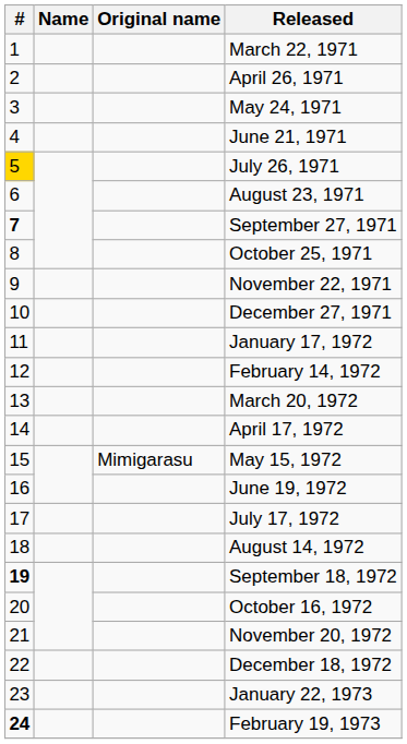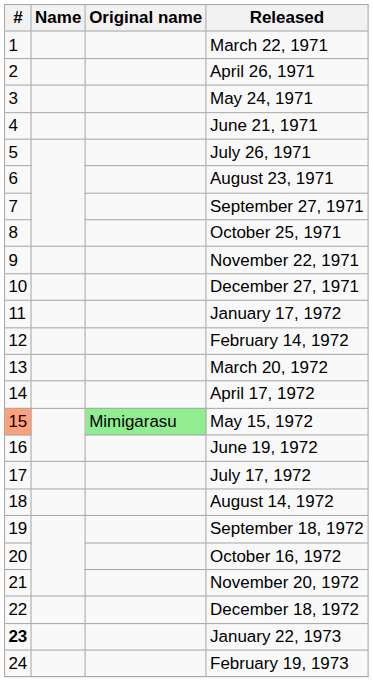July 26, 1971 | #: gold background -> no background
September 27, 1971 | #: bold -> normal
May 15, 1972 | #: no background -> lightsalmon background
May 15, 1972 | Original name: no background -> lightgreen background
September 18, 1972 | #: bold -> normal
January 22, 1973 | #: normal -> bold
February 19, 1973 | #: bold -> normal
